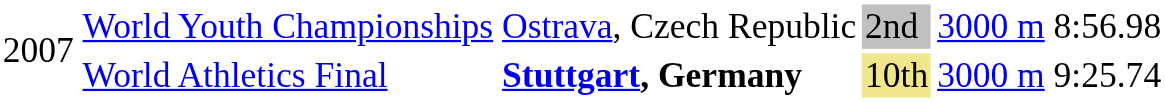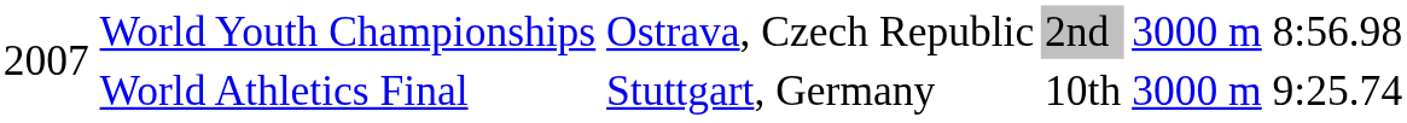World Athletics Final | column 3: bold -> normal
World Athletics Final | column 4: khaki background -> no background
